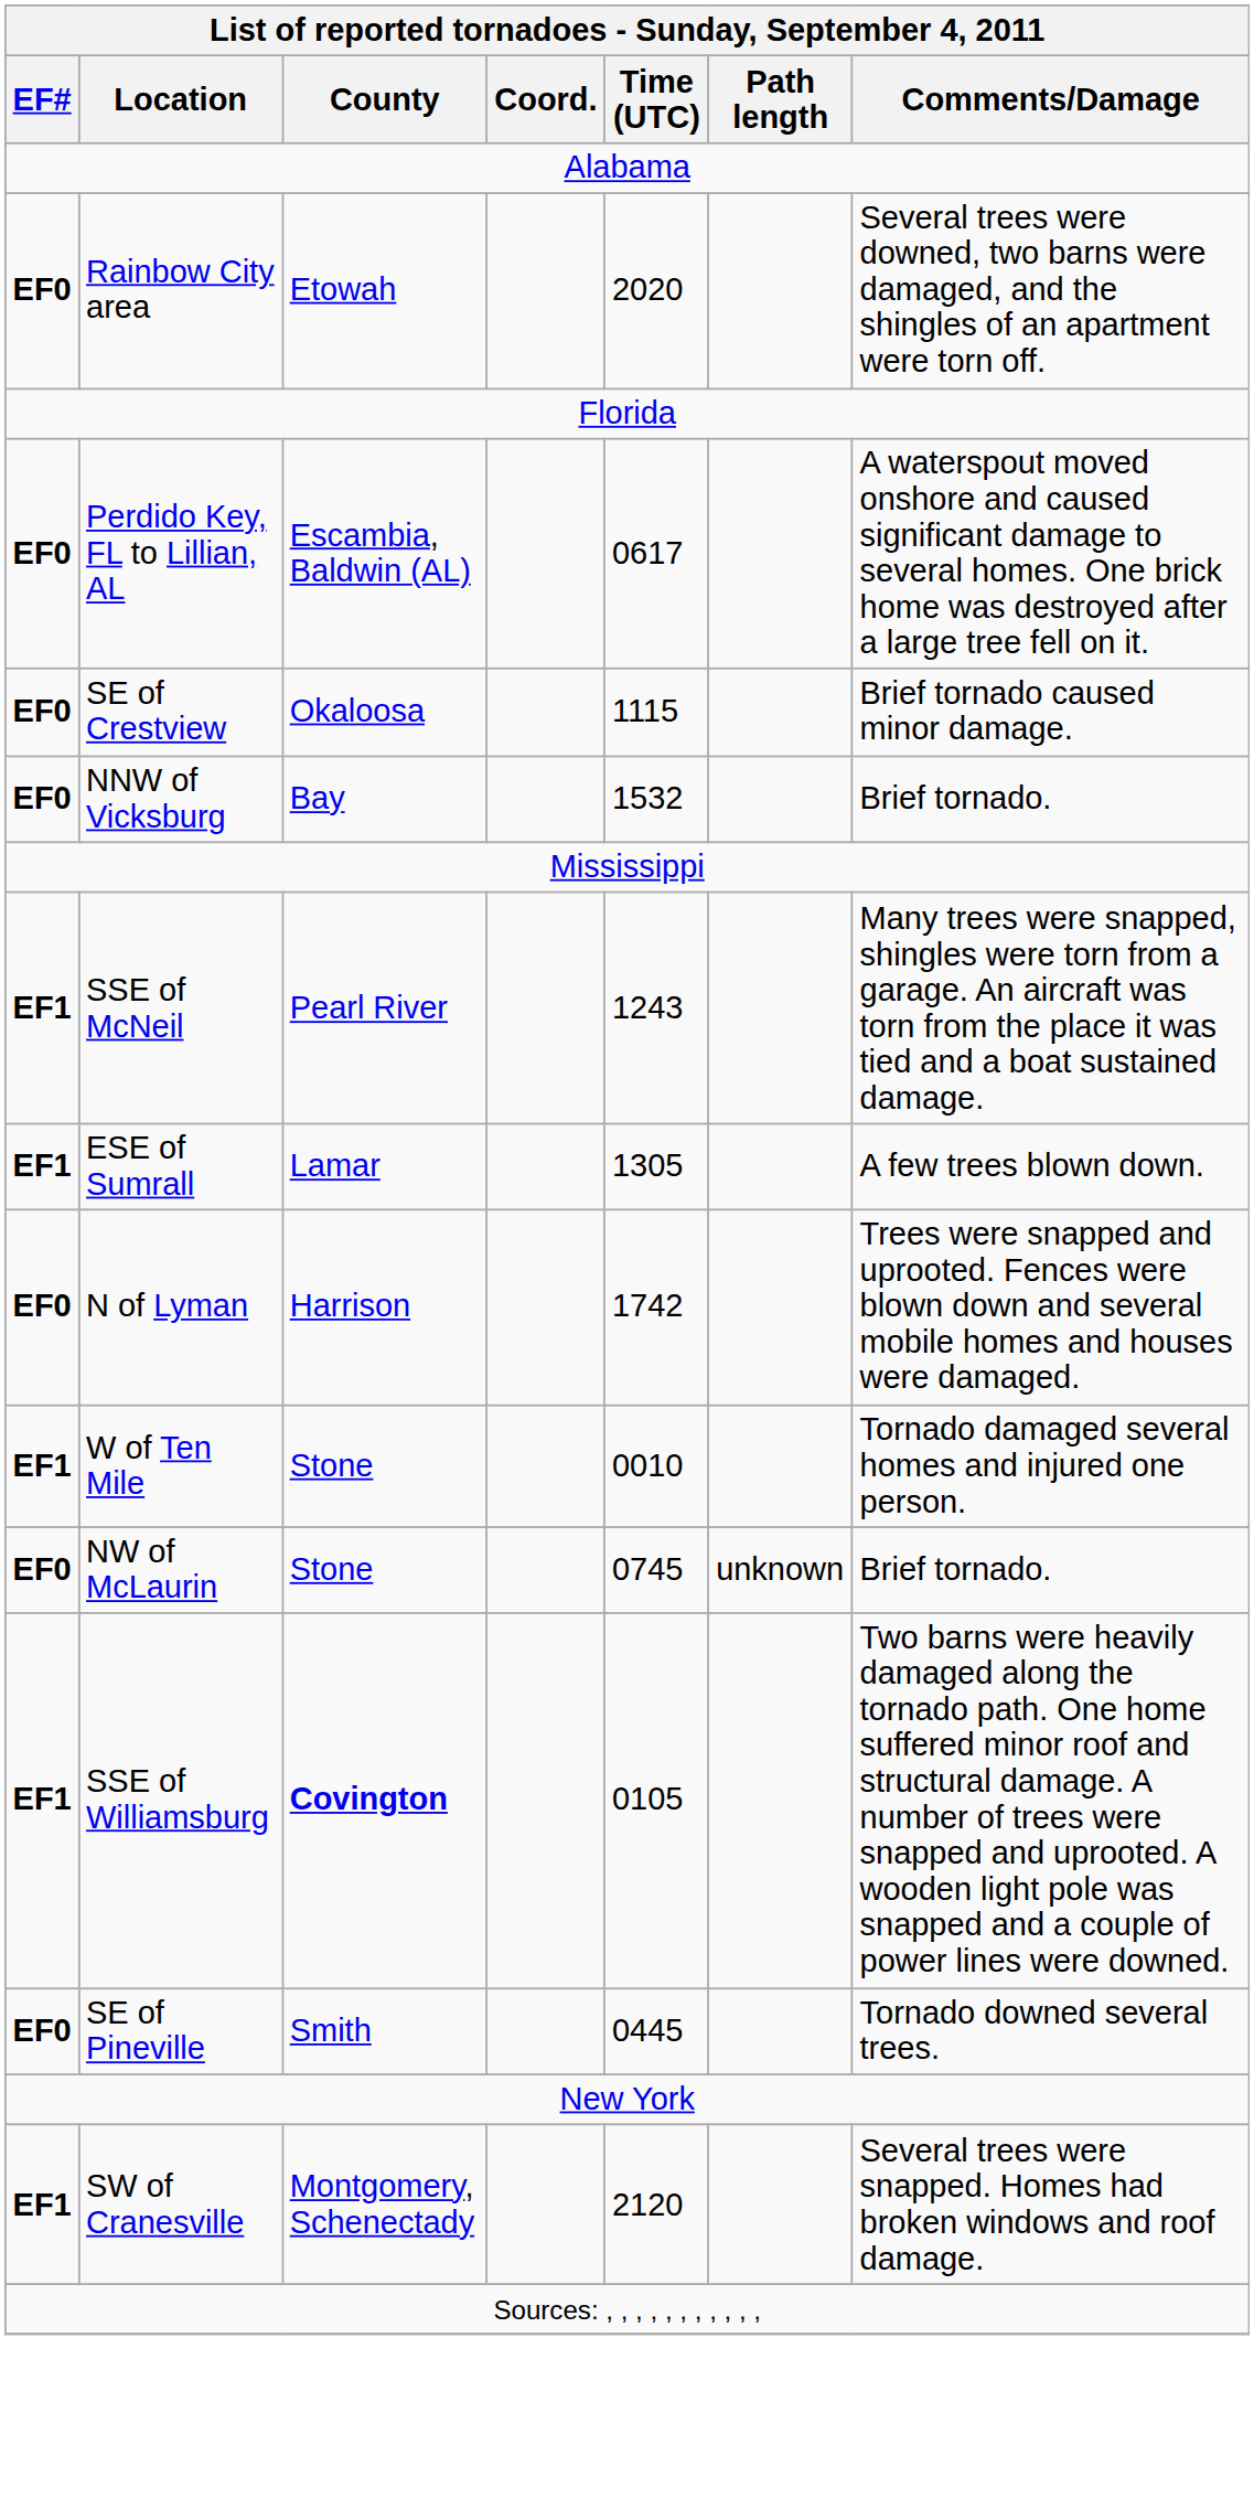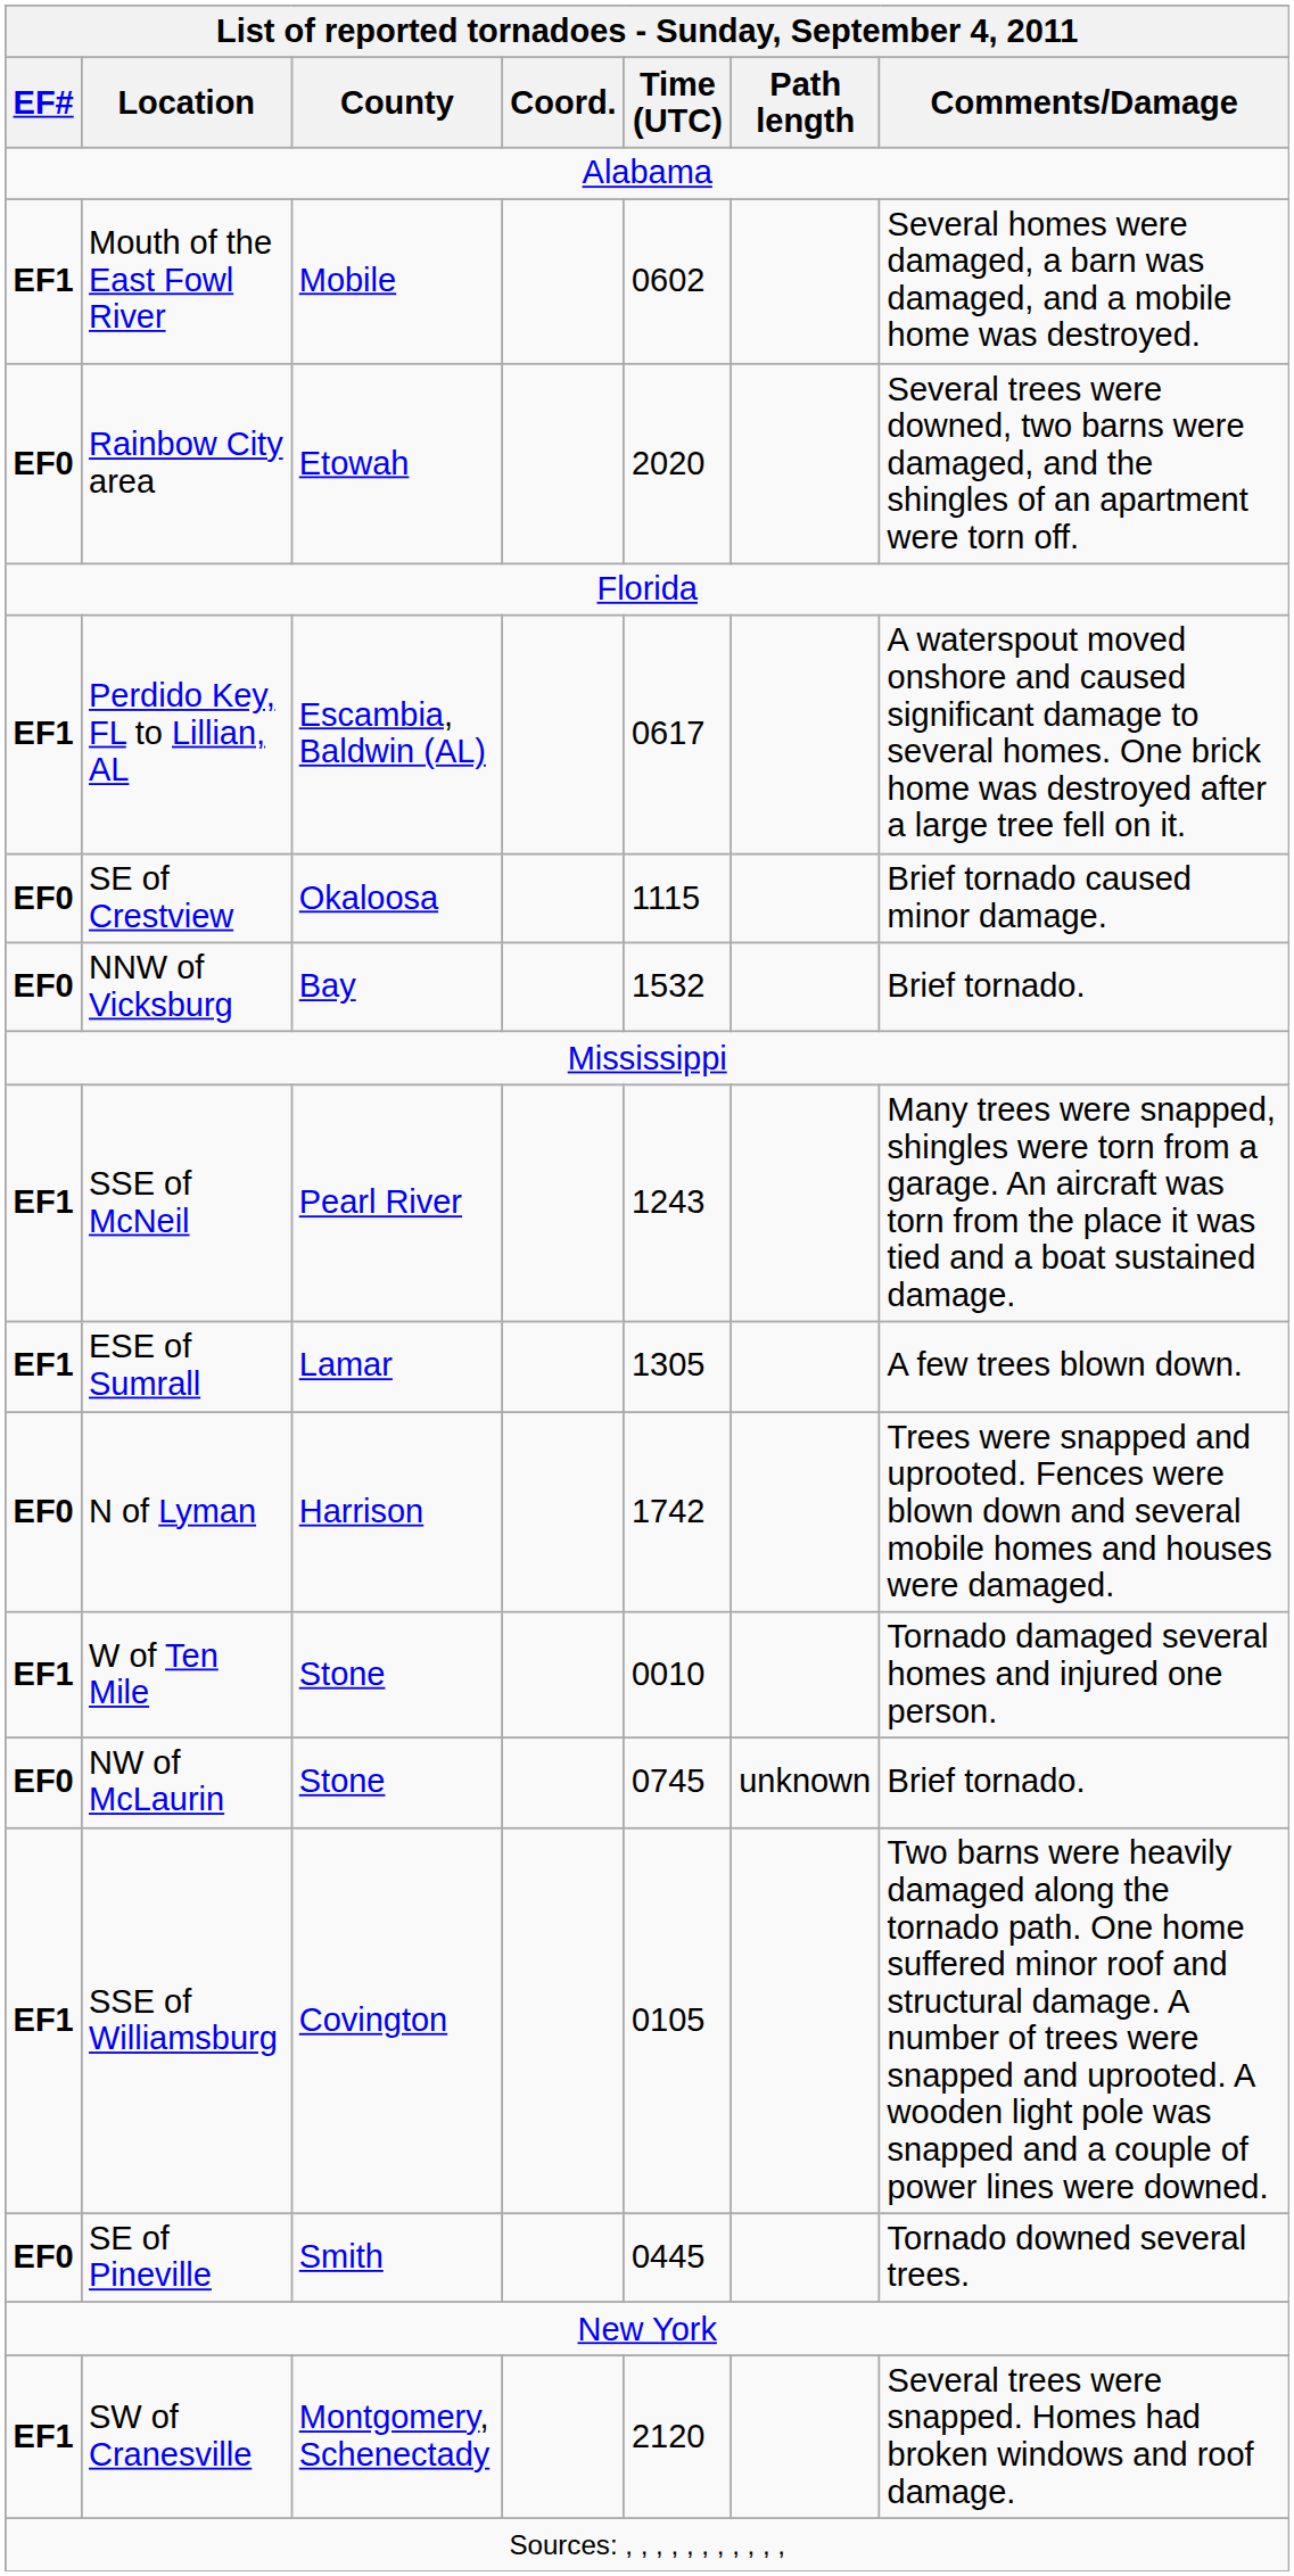+ row: EF1 | Mouth of the East Fowl River | Mobile | 0602 | Several homes were damaged, a barn was damaged, and a mobile home was destroyed.
Perdido Key, FL to Lillian, AL | EF#: EF0 -> EF1
SSE of Williamsburg | County: bold -> normal
